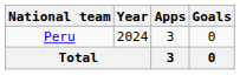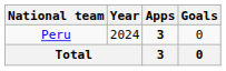Peru | Apps: normal -> bold
